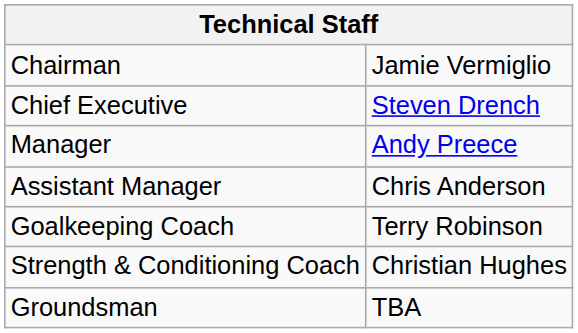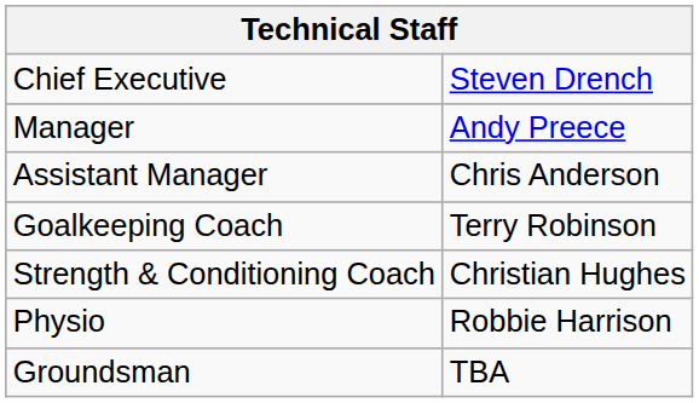- row: Chairman | Jamie Vermiglio
+ row: Physio | Robbie Harrison
